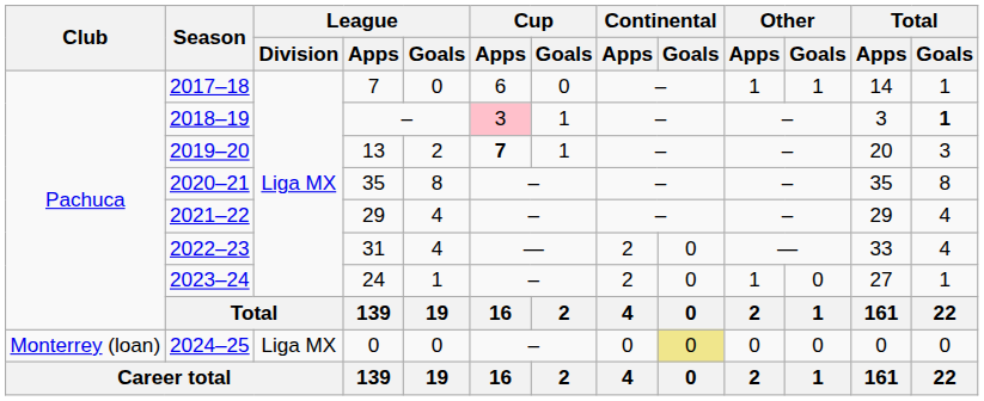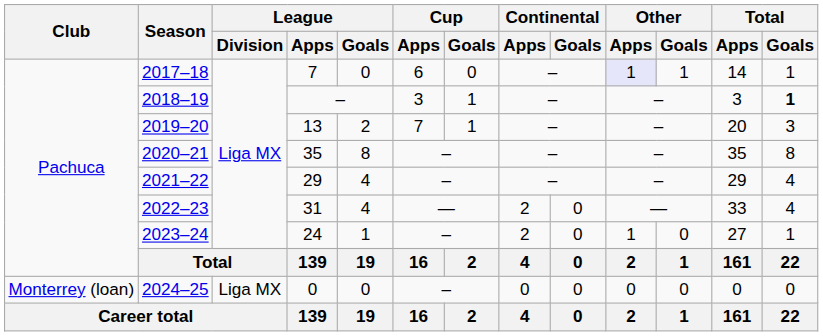2017–18 | Other / Apps: no background -> lavender background
2018–19 | Cup / Apps: pink background -> no background
2019–20 | Cup / Apps: bold -> normal
2024–25 | Continental / Goals: khaki background -> no background
